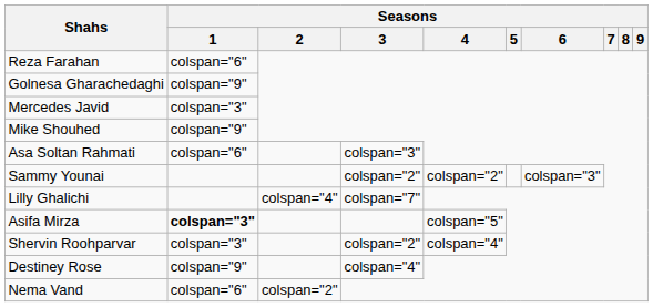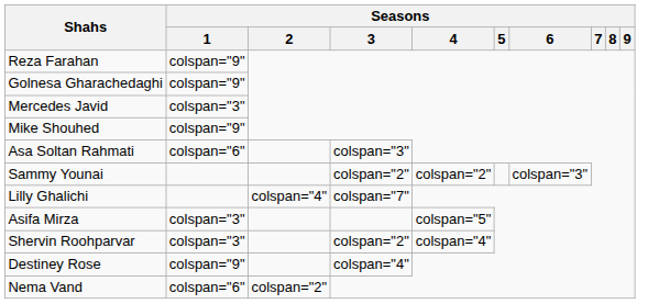Reza Farahan | Seasons / 1: colspan="6" -> colspan="9"
Asifa Mirza | Seasons / 1: bold -> normal
